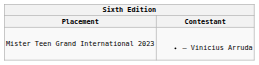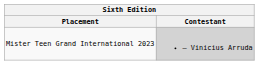Mister Teen Grand International 2023 | Contestant: no background -> lightgrey background
